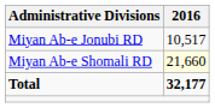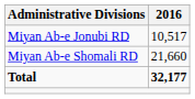Miyan Ab-e Shomali RD | 2016: lightyellow background -> no background
